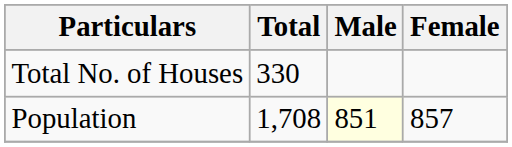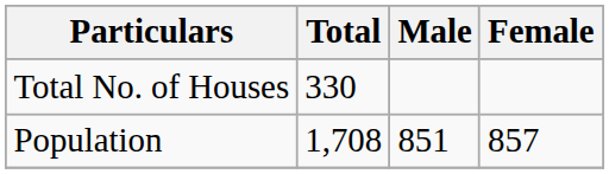Population | Male: lightyellow background -> no background
